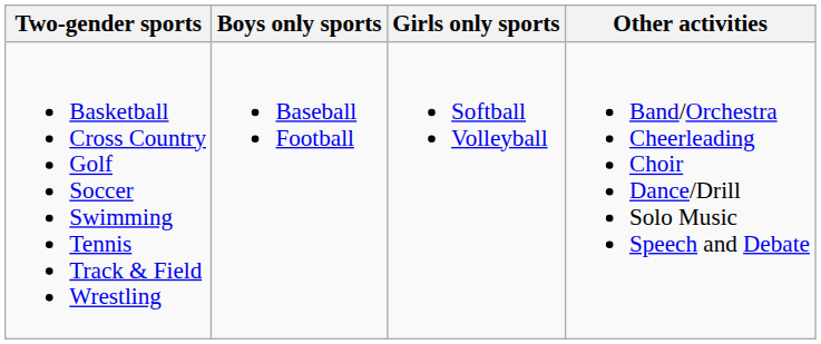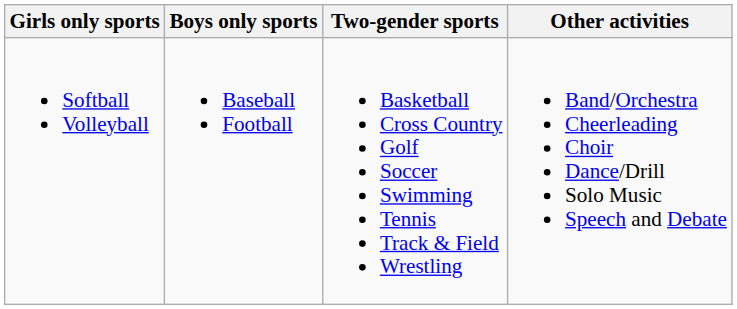columns swapped: Two-gender sports <-> Girls only sports
